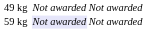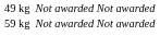59 kg | column 2: lavender background -> no background
